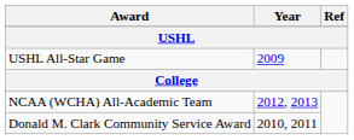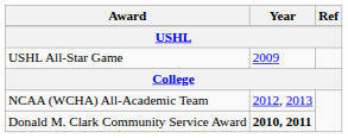Donald M. Clark Community Service Award | Year: normal -> bold
